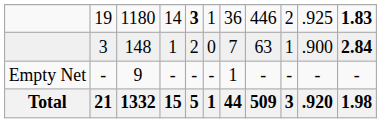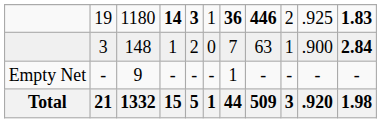19 | column 4: normal -> bold
19 | column 7: normal -> bold
19 | column 8: normal -> bold
